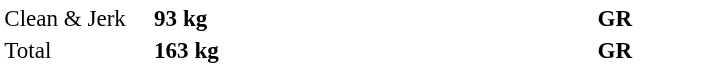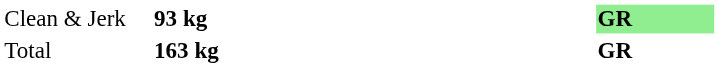Clean & Jerk | column 3: no background -> lightgreen background
